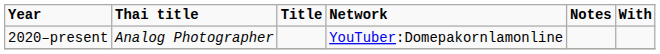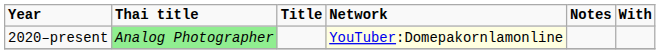2020–present | Thai title: no background -> lightgreen background
2020–present | Network: no background -> lightyellow background
